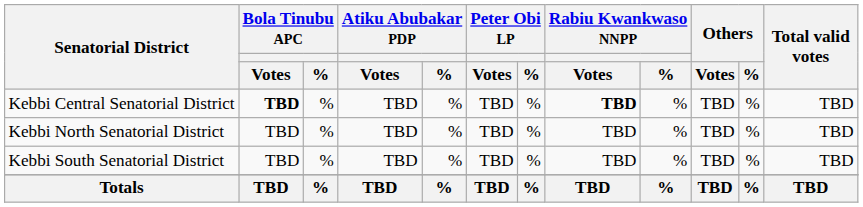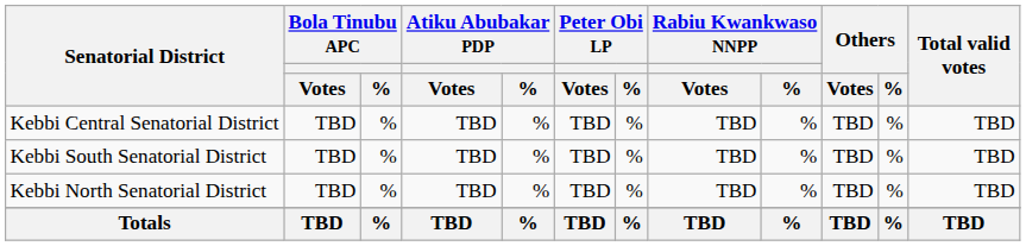Kebbi Central Senatorial District | Bola Tinubu APC / Votes: bold -> normal
Kebbi Central Senatorial District | Rabiu Kwankwaso NNPP / Votes: bold -> normal
rows swapped: Kebbi North Senatorial District <-> Kebbi South Senatorial District
